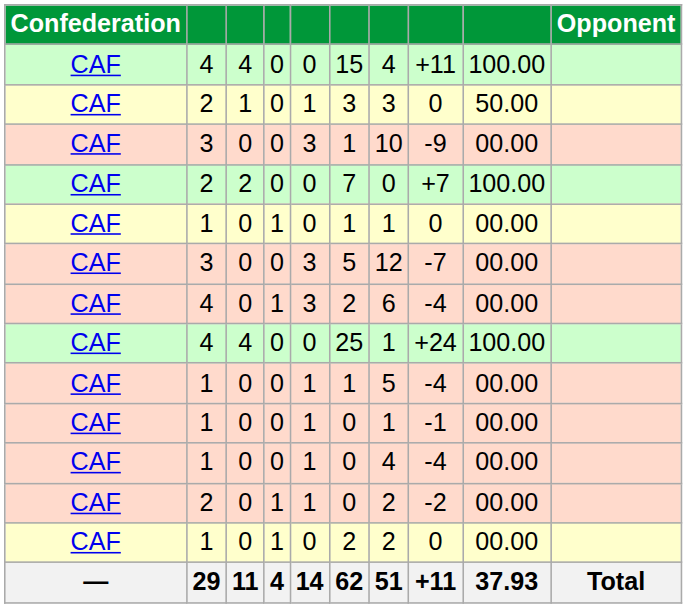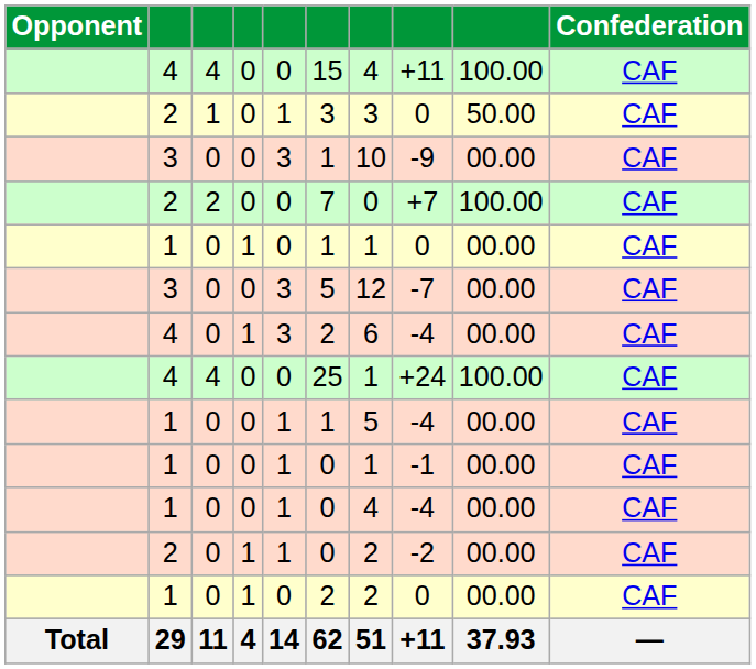columns swapped: Opponent <-> Confederation
